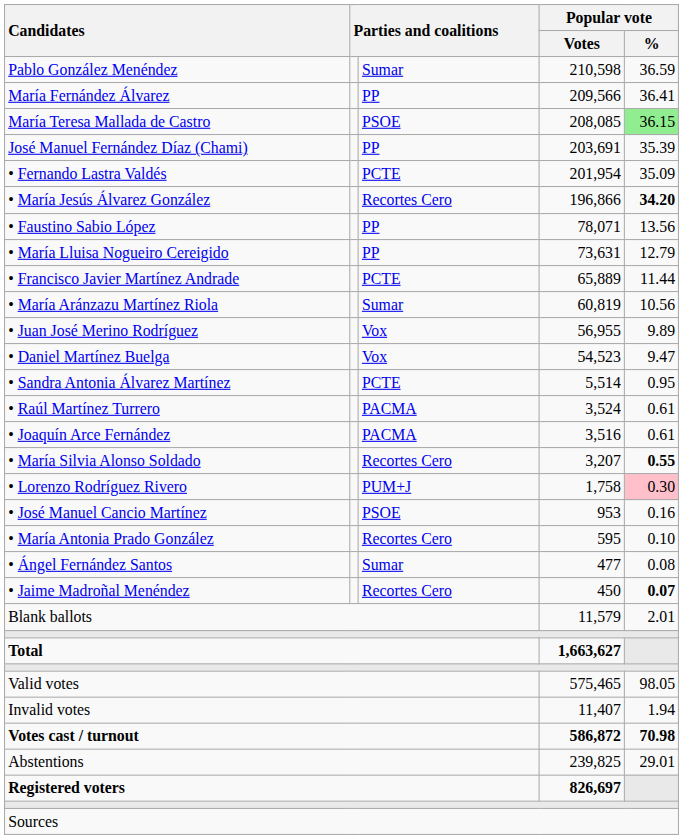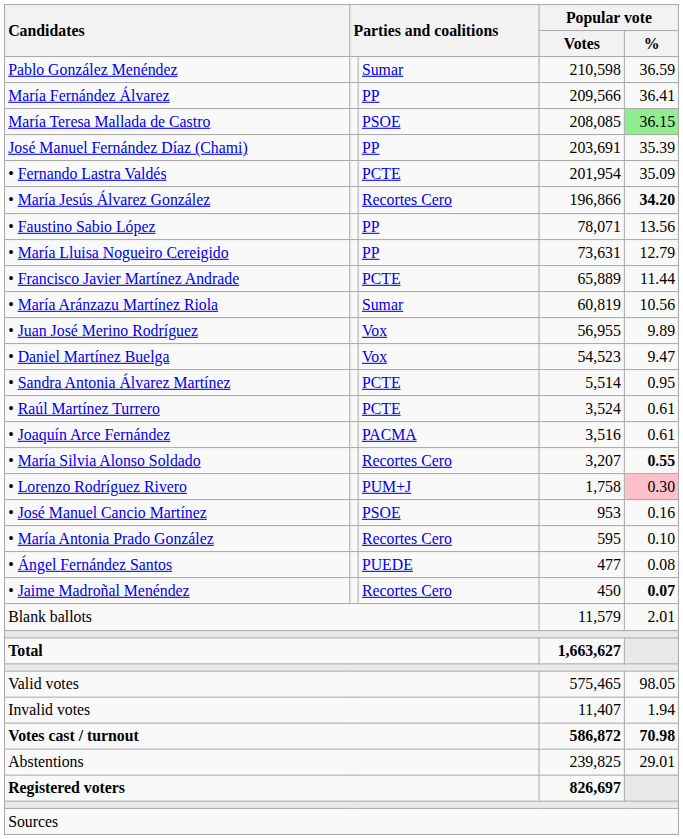• Raúl Martínez Turrero | column 3: PACMA -> PCTE
• Ángel Fernández Santos | column 3: Sumar -> PUEDE
